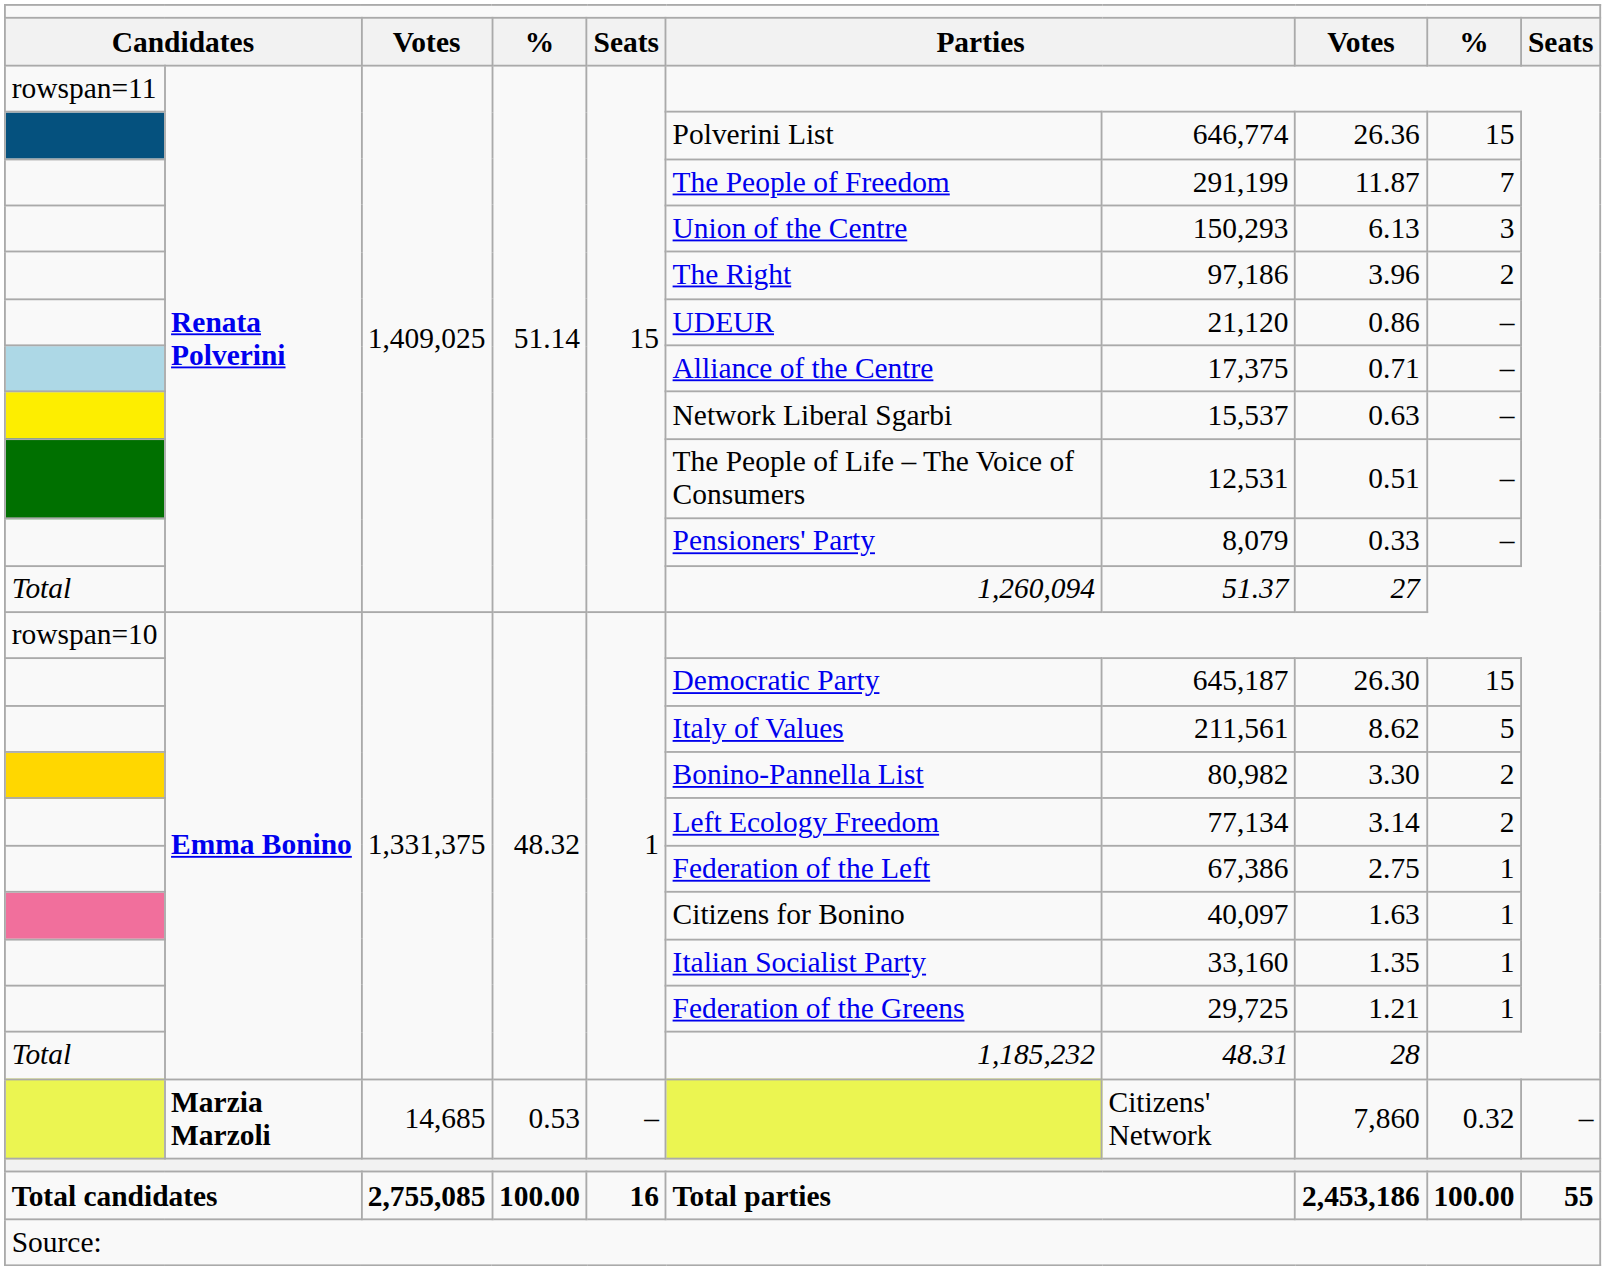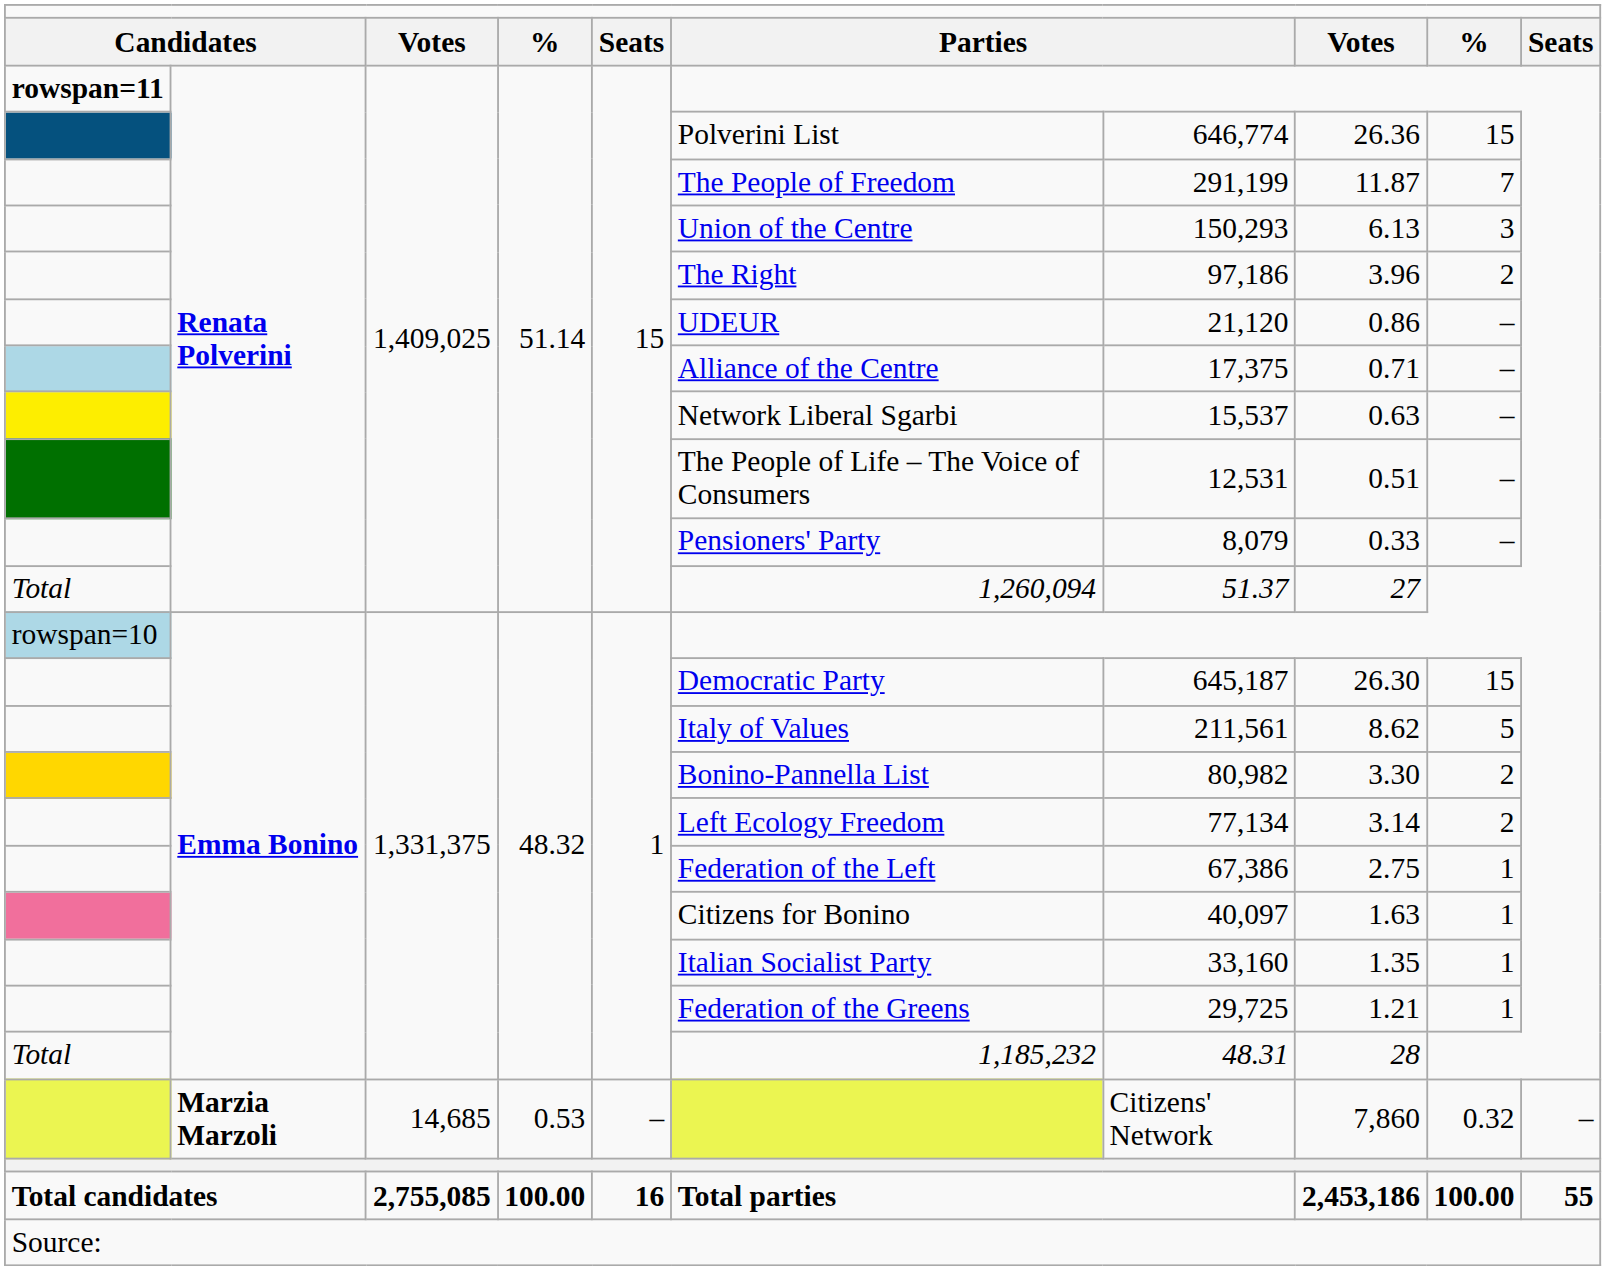rowspan=11 | column 1: normal -> bold
rowspan=10 | column 1: no background -> lightblue background
